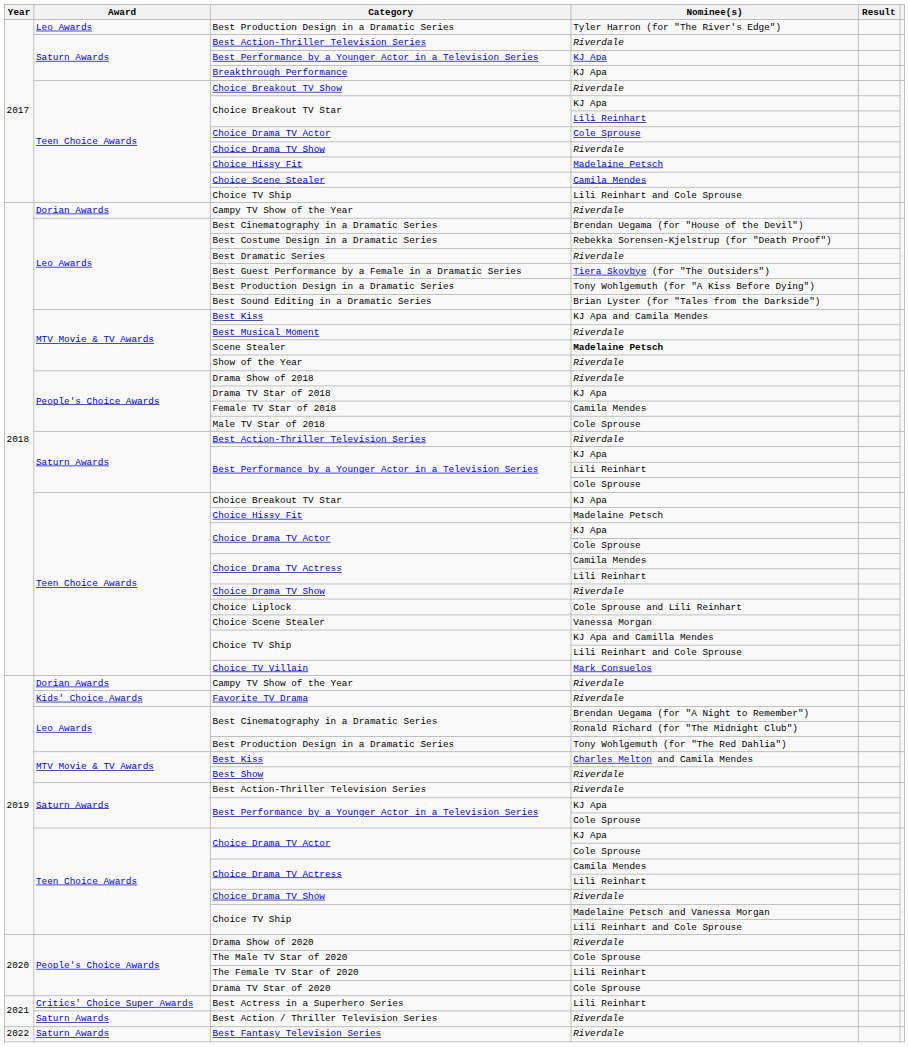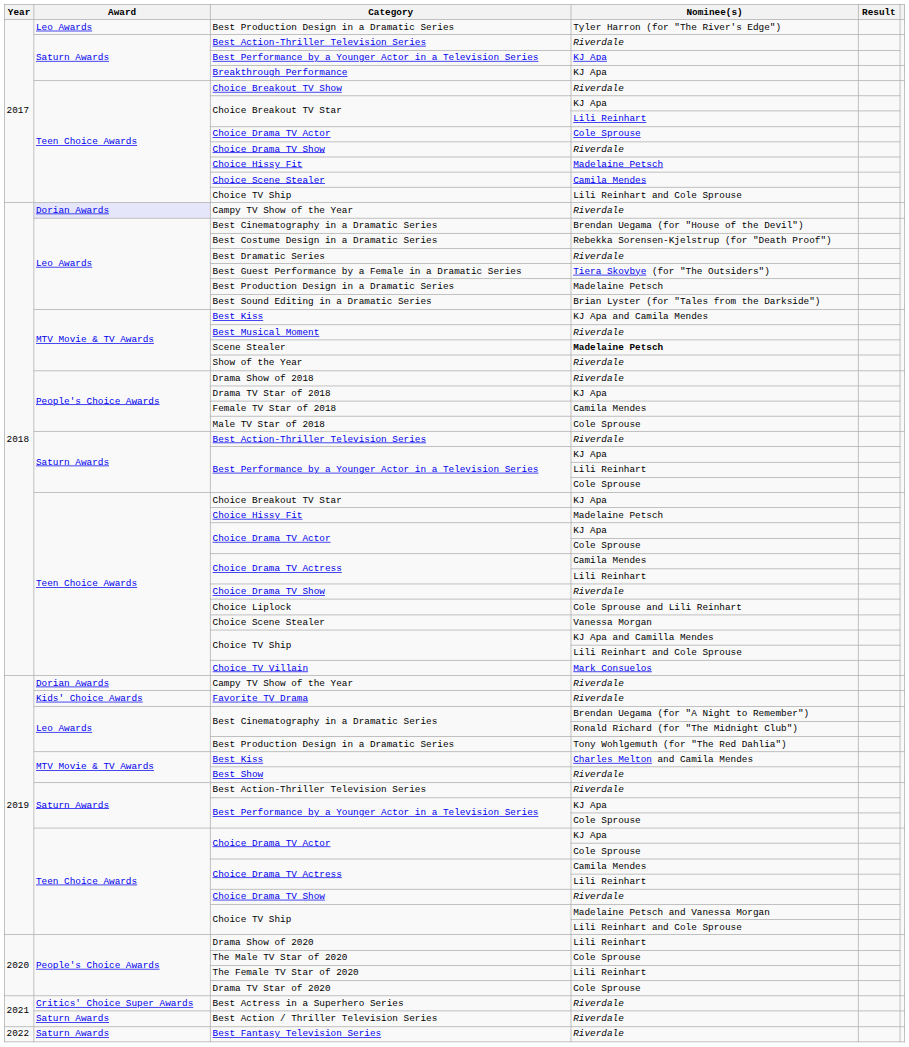2018 / Campy TV Show of the Year | Award: no background -> lavender background
2018 / Best Production Design in a Dramatic Series | Nominee(s): Tony Wohlgemuth (for "A Kiss Before Dying") -> Madelaine Petsch
Drama Show of 2020 | Nominee(s): Riverdale -> Lili Reinhart
Best Actress in a Superhero Series | Nominee(s): Lili Reinhart -> Riverdale
